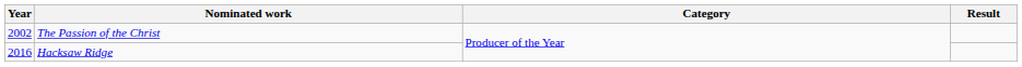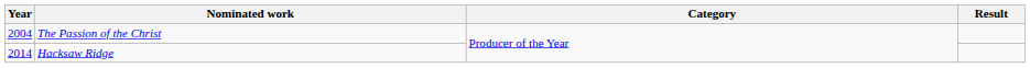The Passion of the Christ | Year: 2002 -> 2004
Hacksaw Ridge | Year: 2016 -> 2014
